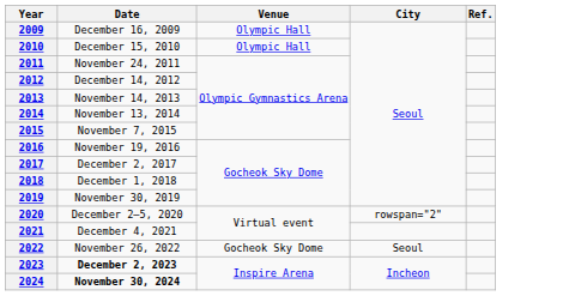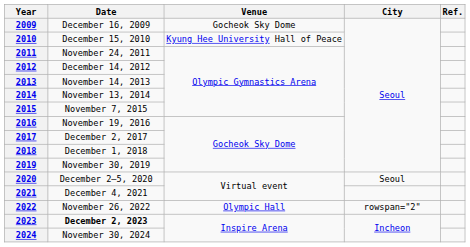2009 | Venue: Olympic Hall -> Gocheok Sky Dome
2010 | Venue: Olympic Hall -> Kyung Hee University Hall of Peace
2020 | City: rowspan="2" -> Seoul
2022 | Venue: Gocheok Sky Dome -> Olympic Hall
2022 | City: Seoul -> rowspan="2"
2024 | Date: bold -> normal
